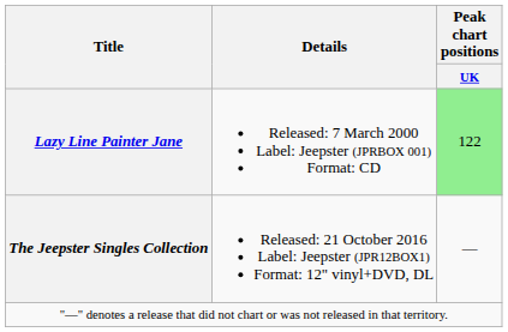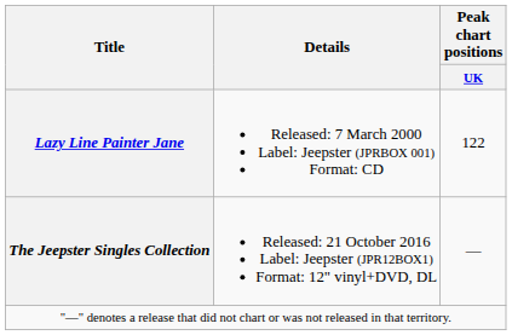Lazy Line Painter Jane | Peak chart positions / UK: lightgreen background -> no background
